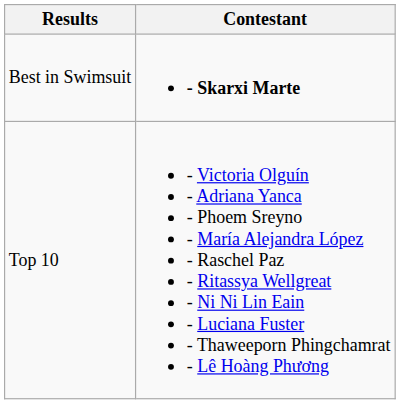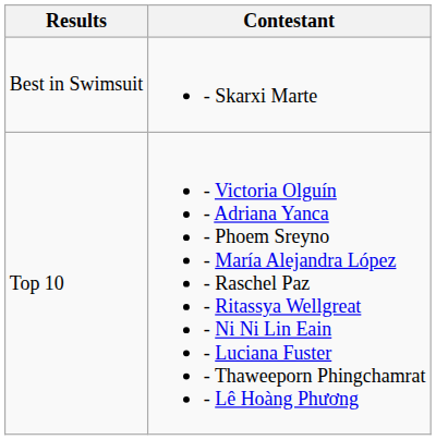Best in Swimsuit | Contestant: bold -> normal
